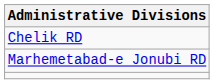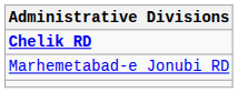row 2 | column 1: normal -> bold
